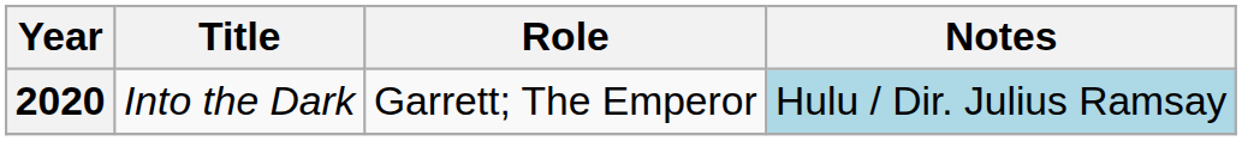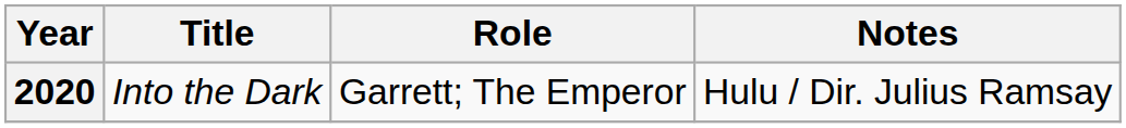2020 | Notes: lightblue background -> no background
